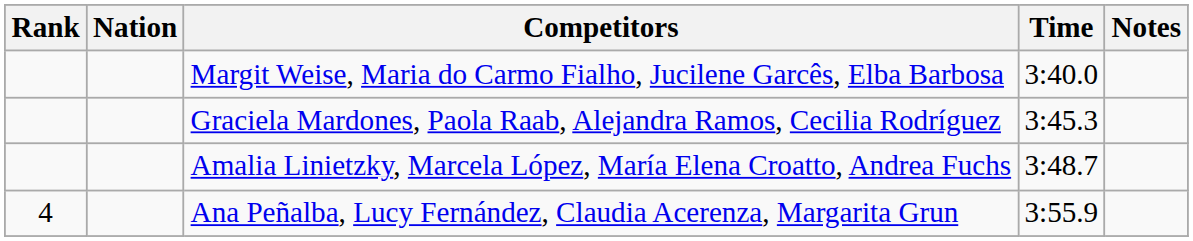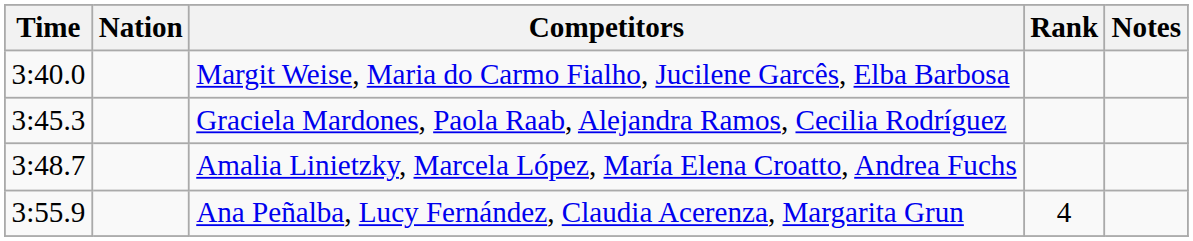columns swapped: Rank <-> Time
